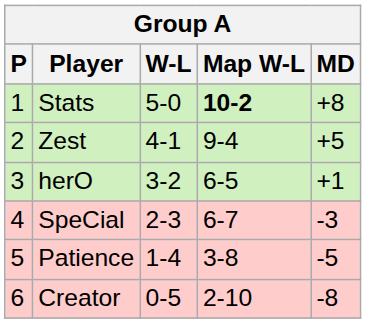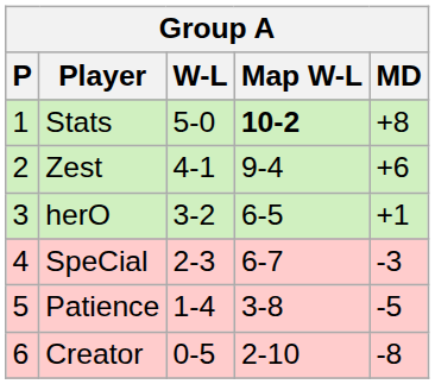Zest | MD: +5 -> +6
